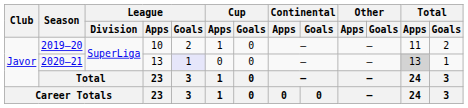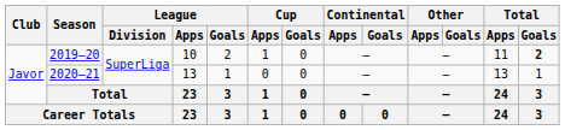2019–20 | Total / Goals: normal -> bold
2020–21 | League / Goals: lavender background -> no background
2020–21 | Total / Apps: lightgrey background -> no background
